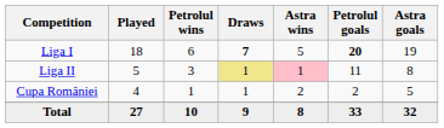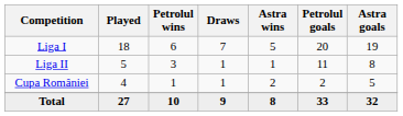Liga I | Draws: bold -> normal
Liga I | Petrolul goals: bold -> normal
Liga II | Draws: khaki background -> no background
Liga II | Astra wins: pink background -> no background
